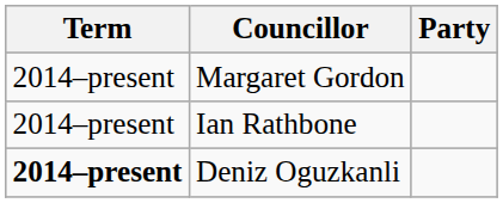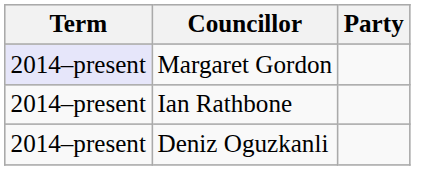Margaret Gordon | Term: no background -> lavender background
Deniz Oguzkanli | Term: bold -> normal
